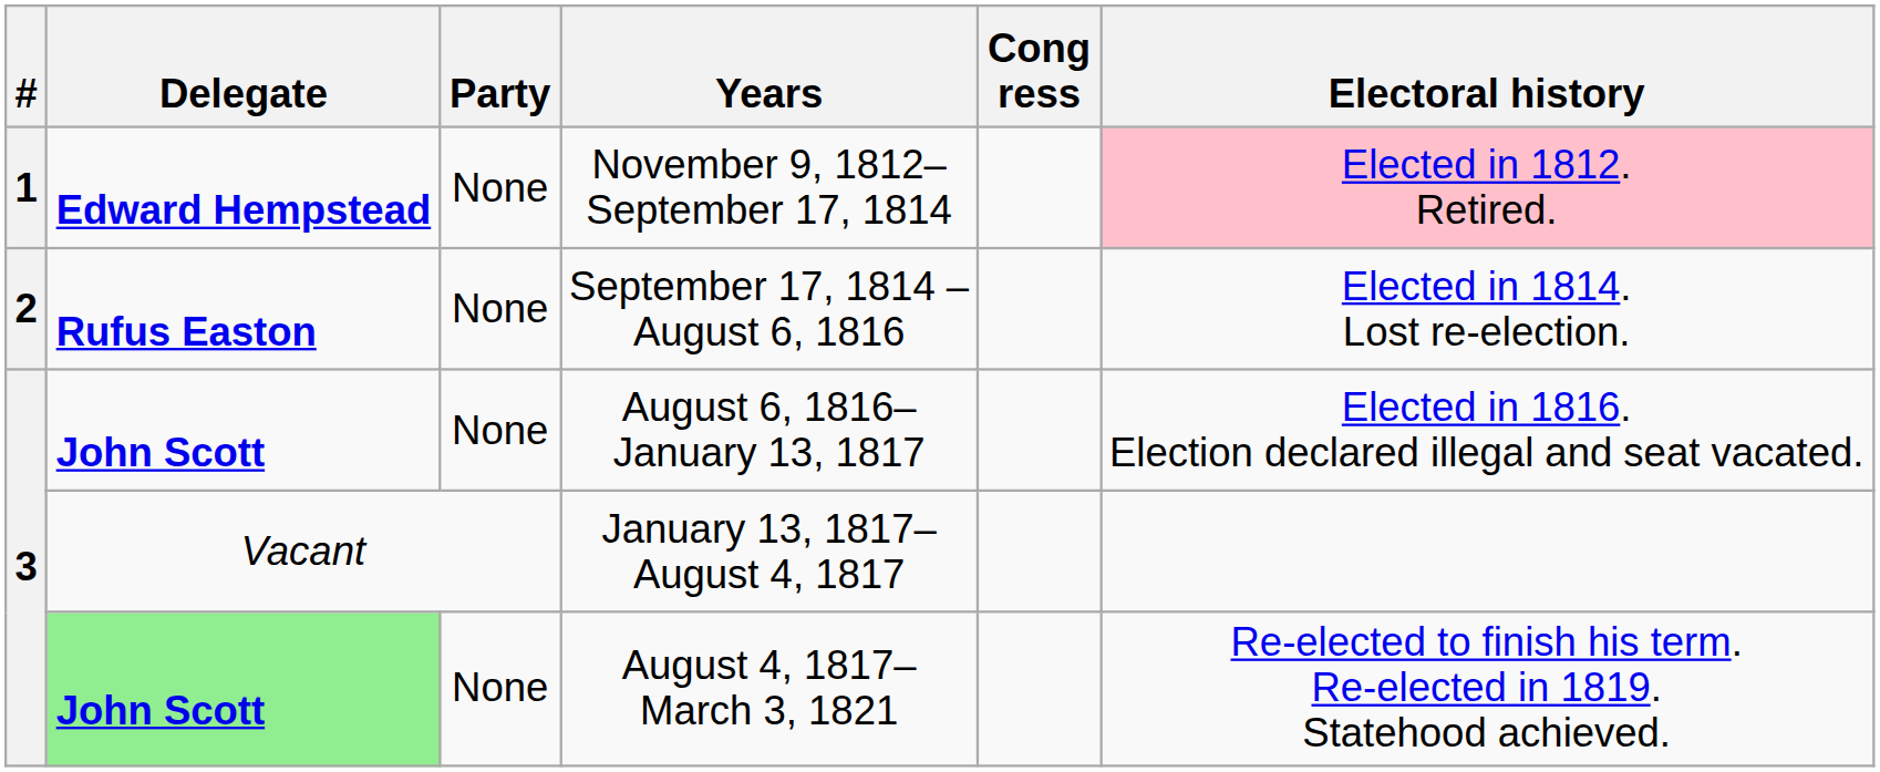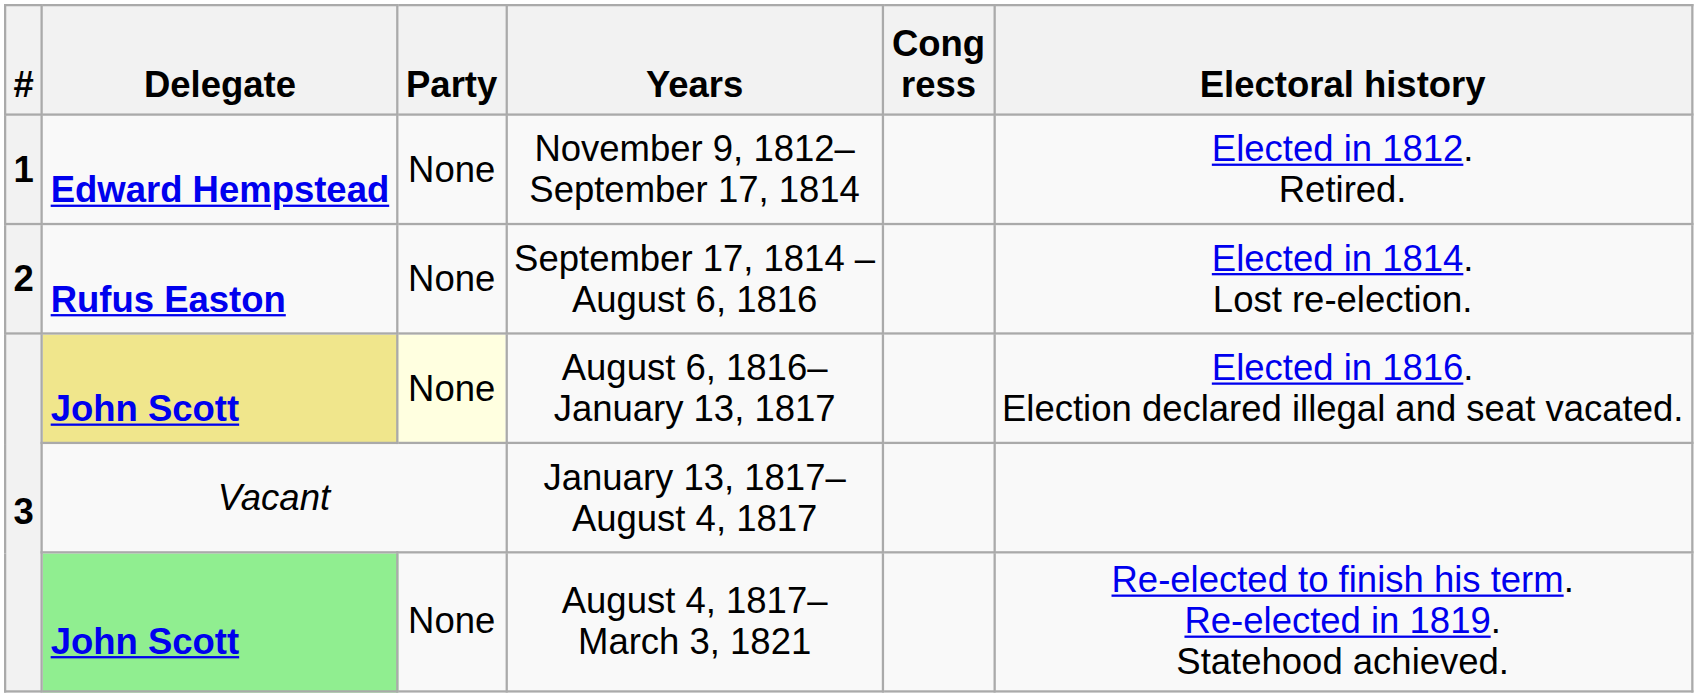November 9, 1812– September 17, 1814 | Electoral history: pink background -> no background
August 6, 1816– January 13, 1817 | Delegate: no background -> khaki background
August 6, 1816– January 13, 1817 | Party: no background -> lightyellow background
